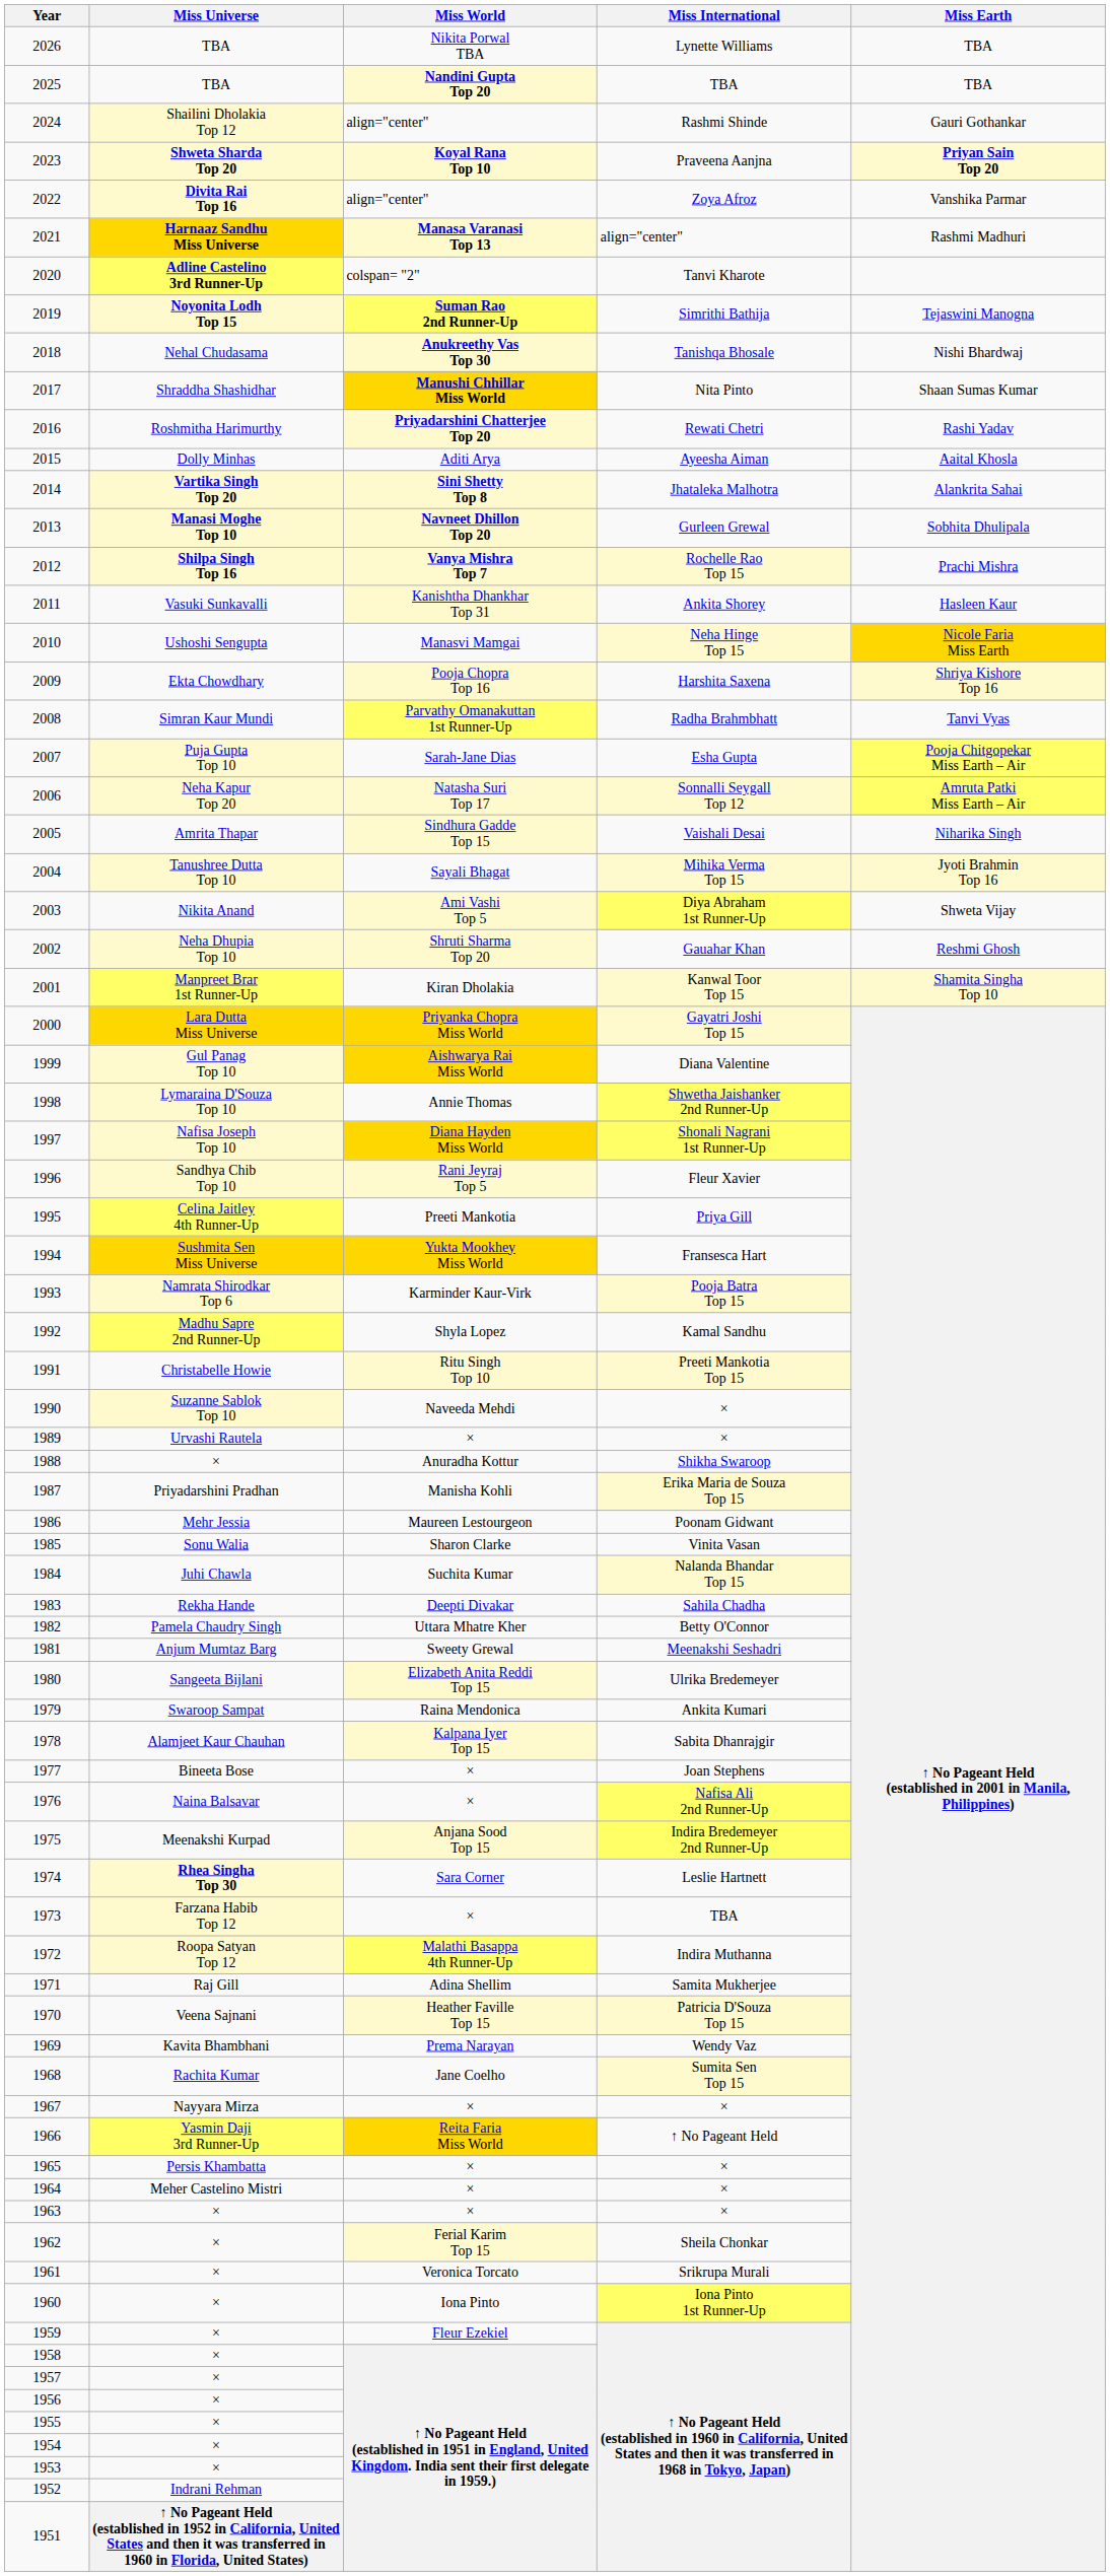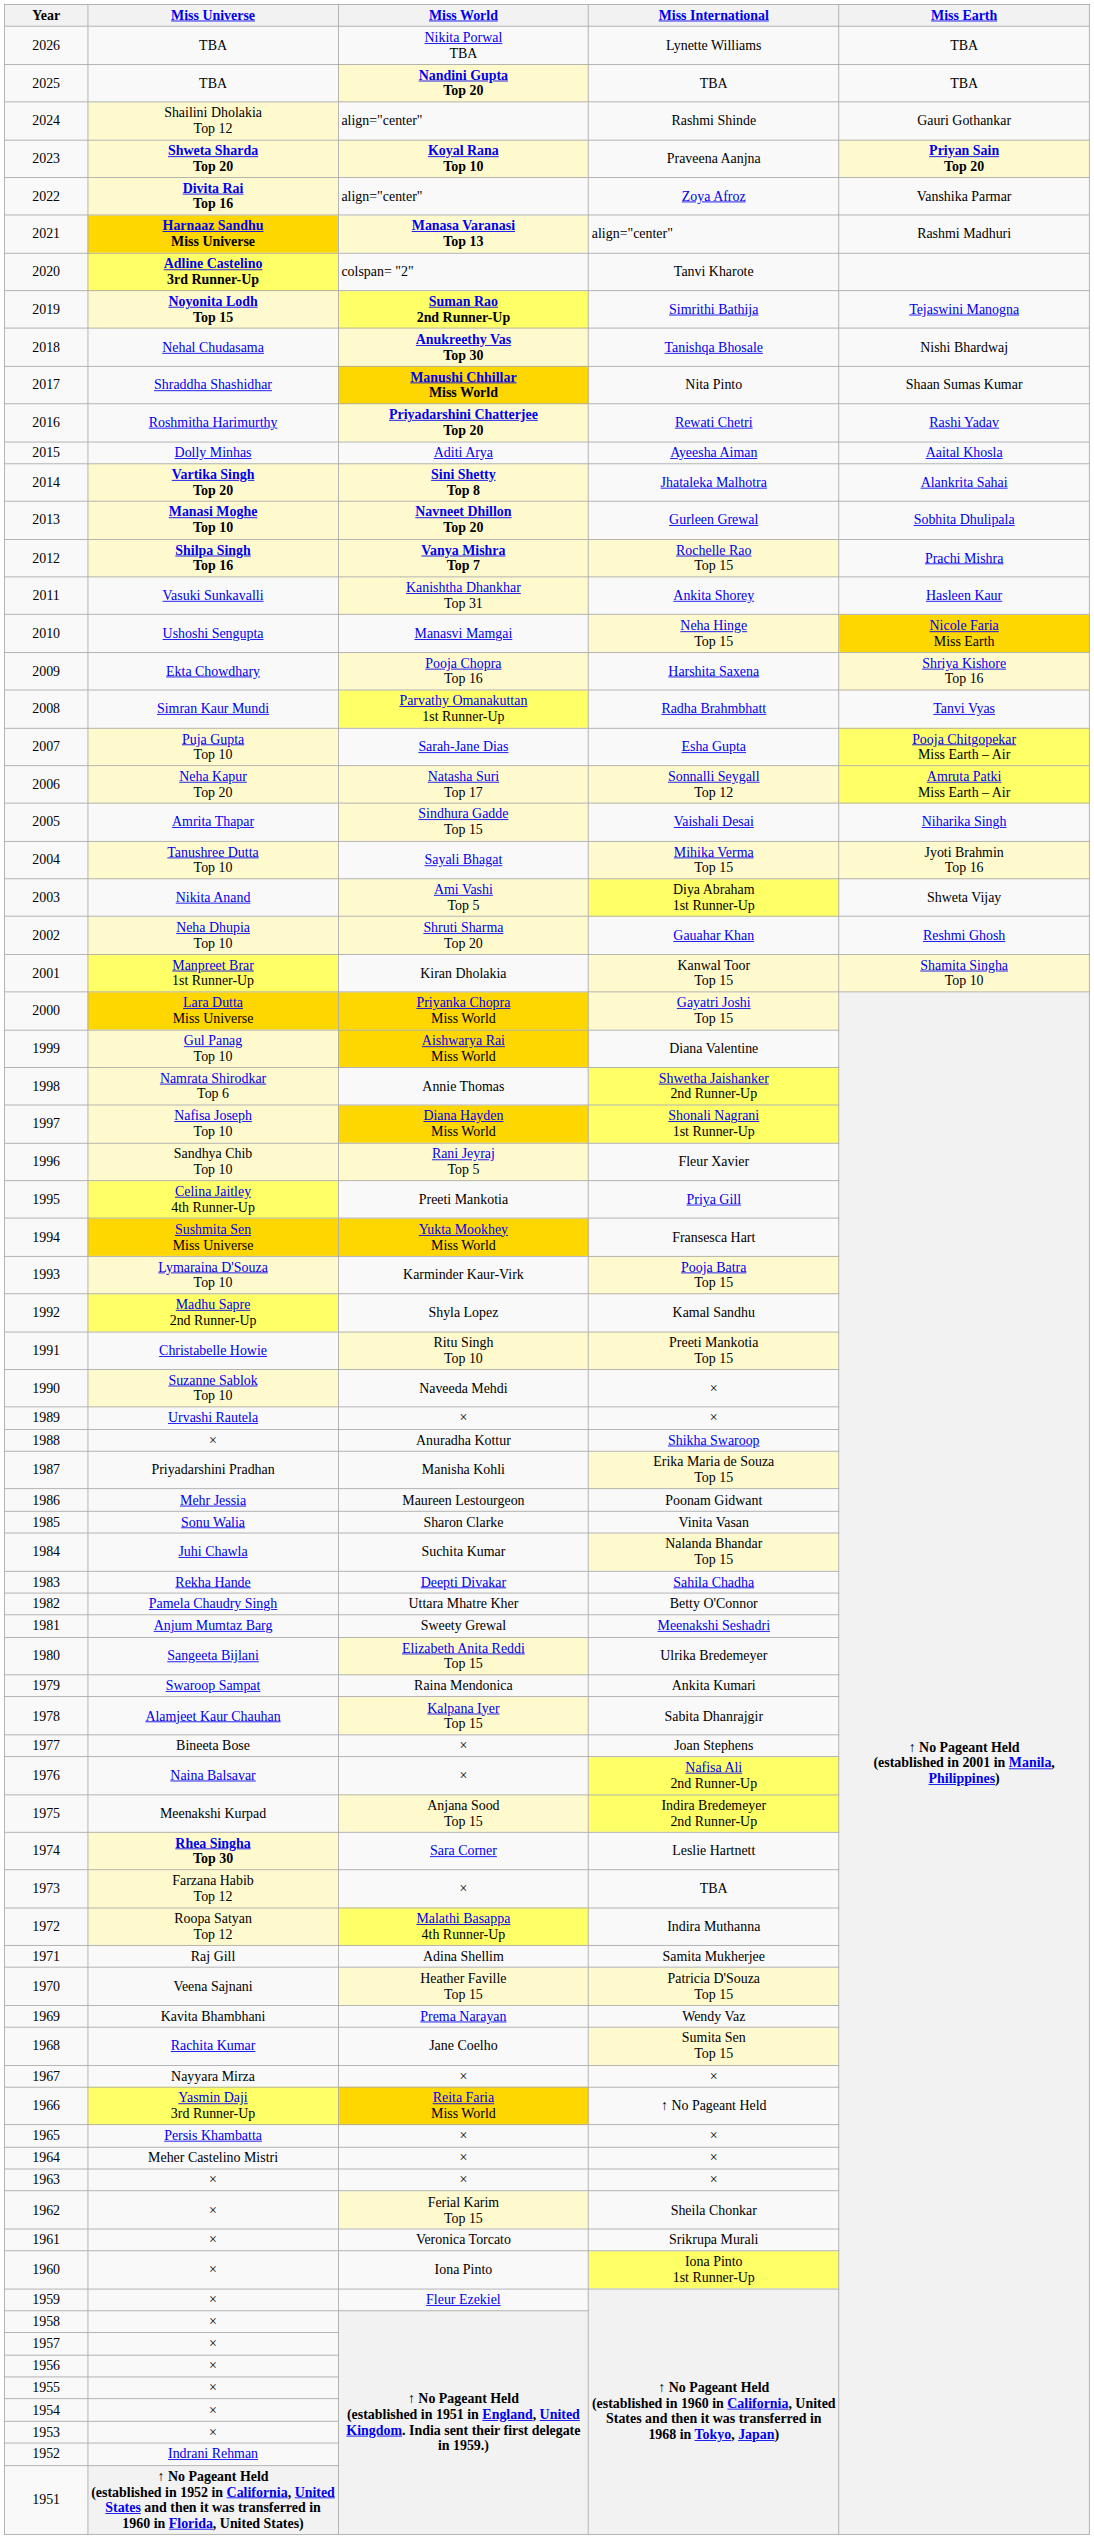1998 | Miss Universe: Lymaraina D'Souza Top 10 -> Namrata Shirodkar Top 6
1993 | Miss Universe: Namrata Shirodkar Top 6 -> Lymaraina D'Souza Top 10
